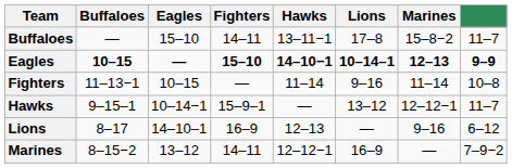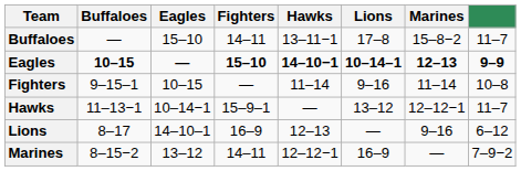row 4 | Buffaloes: 11–13−1 -> 9–15–1
row 5 | Buffaloes: 9–15–1 -> 11–13−1
